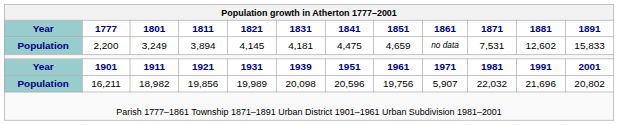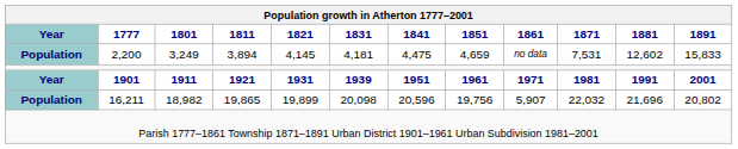16,211 | 1811: 19,856 -> 19,865
16,211 | 1821: 19,989 -> 19,899
